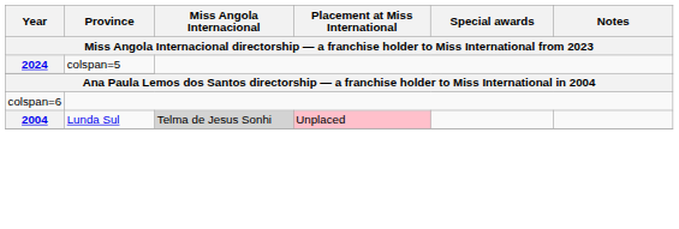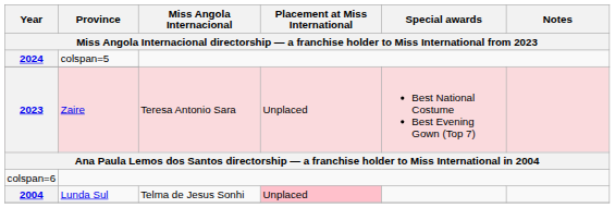+ row: 2023 | Zaire | Teresa Antonio Sara | Unplaced | Best National Costume Best Evening Gown (Top 7)
Lunda Sul | Miss Angola Internacional: lightgrey background -> no background
